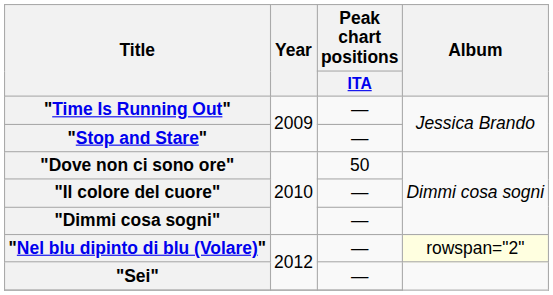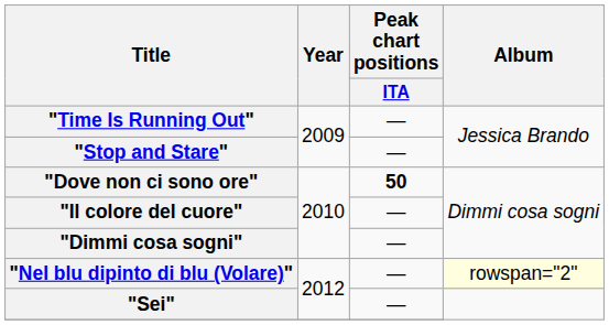"Dove non ci sono ore" | Peak chart positions / ITA: normal -> bold
